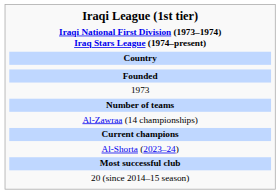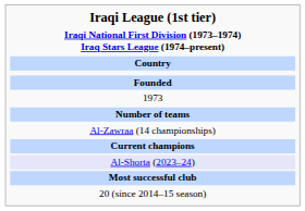row 9 | column 1: no background -> lavender background
